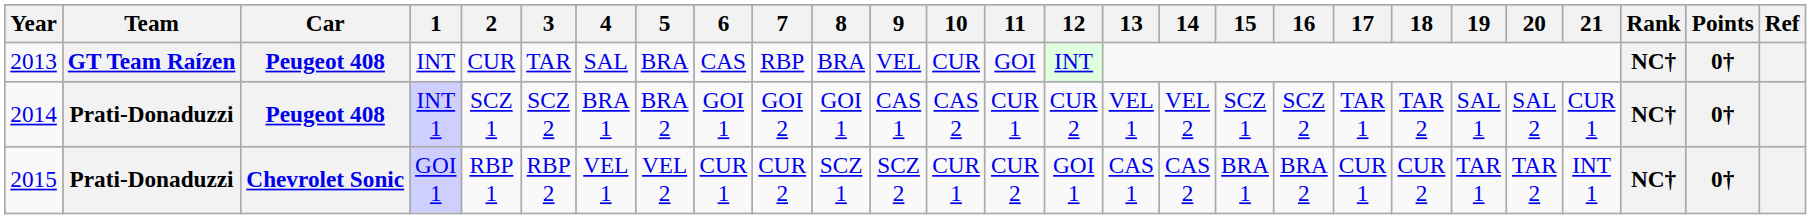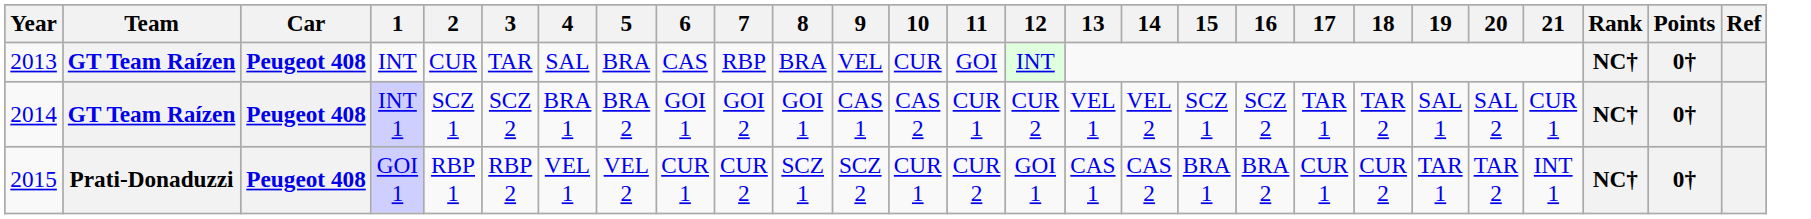row 3 | Team: Prati-Donaduzzi -> GT Team Raízen
row 4 | Car: Chevrolet Sonic -> Peugeot 408
